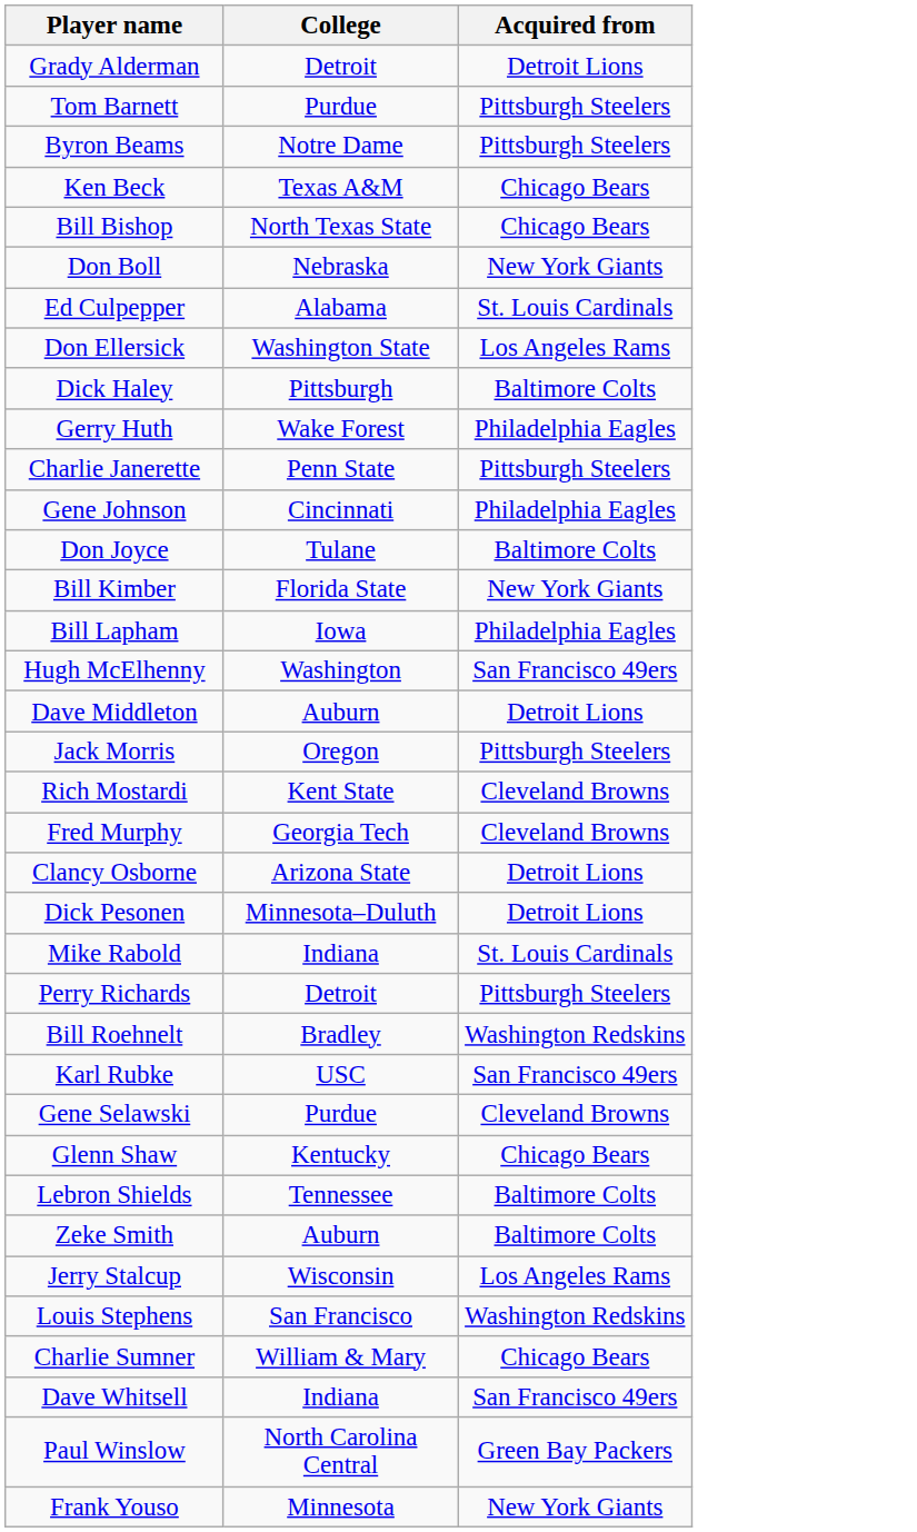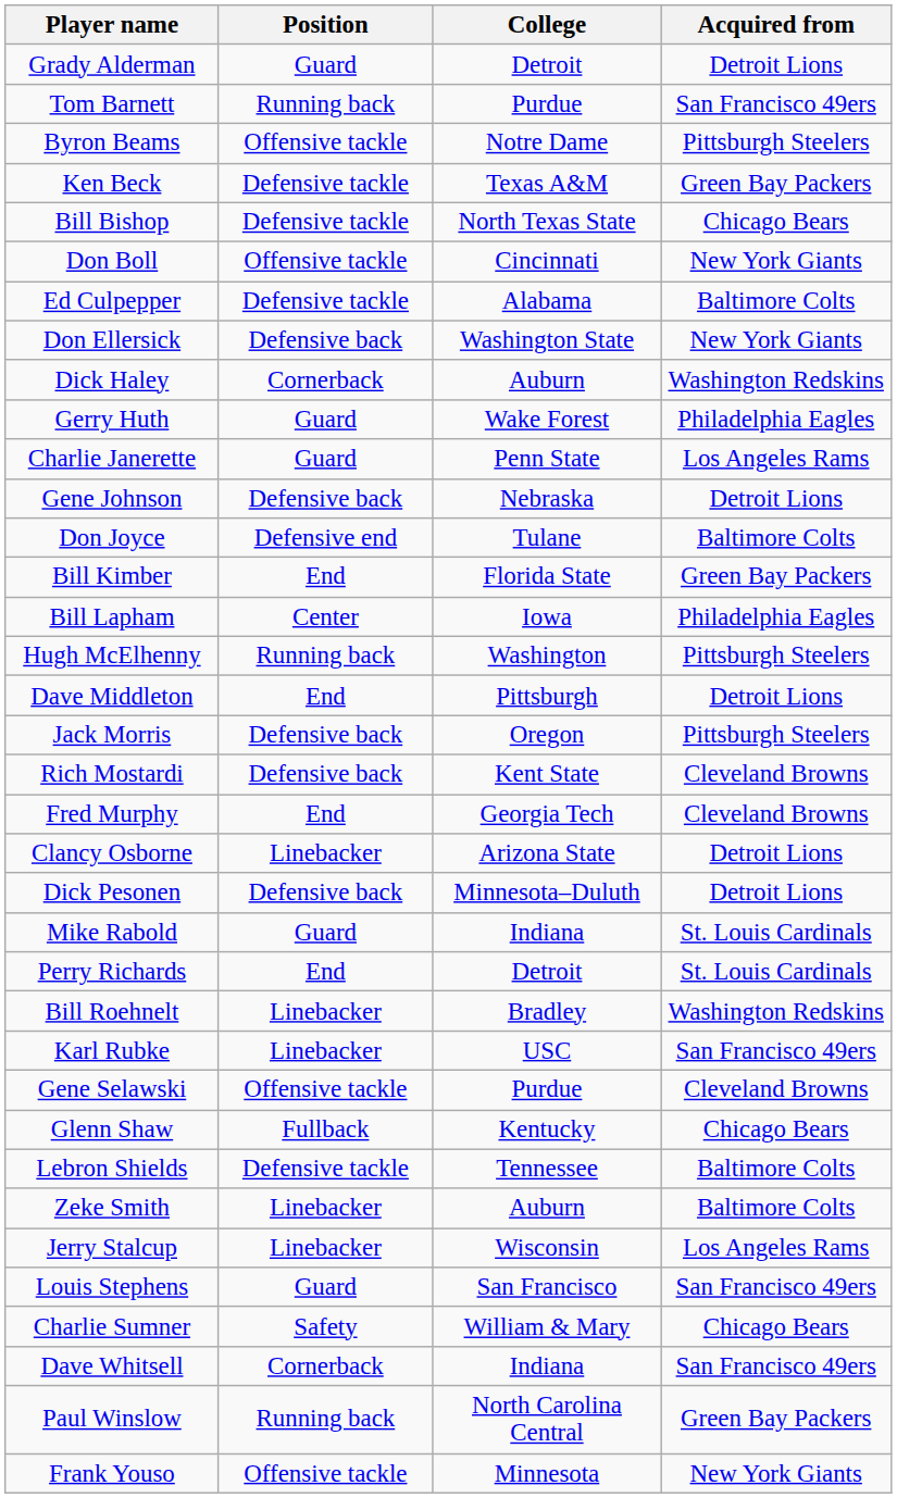+ column: Position | Guard | Running back | Offensive tackle | Defensive tackle | Defensive tackle | Offensive tackle | Defensive tackle | Defensive back | Cornerback | Guard | Guard | Defensive back | Defensive end | End | Center | Running back | End | Defensive back | Defensive back | End | Linebacker | Defensive back | Guard | End | Linebacker | Linebacker | Offensive tackle | Fullback | Defensive tackle | Linebacker | Linebacker | Guard | Safety | Cornerback | Running back | Offensive tackle
Tom Barnett | Acquired from: Pittsburgh Steelers -> San Francisco 49ers
Ken Beck | Acquired from: Chicago Bears -> Green Bay Packers
Don Boll | College: Nebraska -> Cincinnati
Ed Culpepper | Acquired from: St. Louis Cardinals -> Baltimore Colts
Don Ellersick | Acquired from: Los Angeles Rams -> New York Giants
Dick Haley | College: Pittsburgh -> Auburn
Dick Haley | Acquired from: Baltimore Colts -> Washington Redskins
Charlie Janerette | Acquired from: Pittsburgh Steelers -> Los Angeles Rams
Gene Johnson | College: Cincinnati -> Nebraska
Gene Johnson | Acquired from: Philadelphia Eagles -> Detroit Lions
Bill Kimber | Acquired from: New York Giants -> Green Bay Packers
Hugh McElhenny | Acquired from: San Francisco 49ers -> Pittsburgh Steelers
Dave Middleton | College: Auburn -> Pittsburgh
Perry Richards | Acquired from: Pittsburgh Steelers -> St. Louis Cardinals
Louis Stephens | Acquired from: Washington Redskins -> San Francisco 49ers
